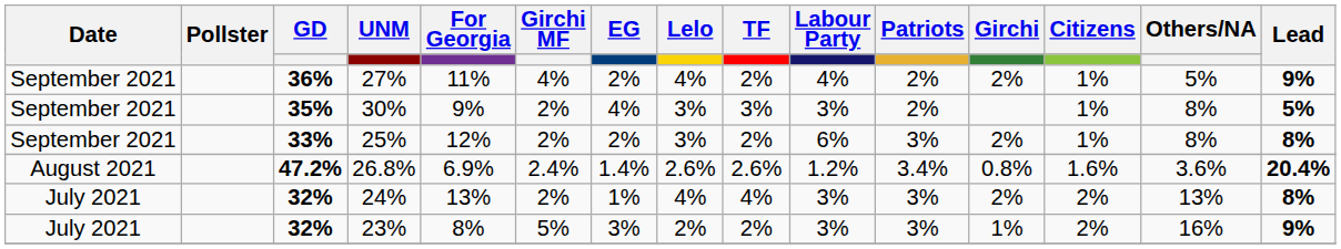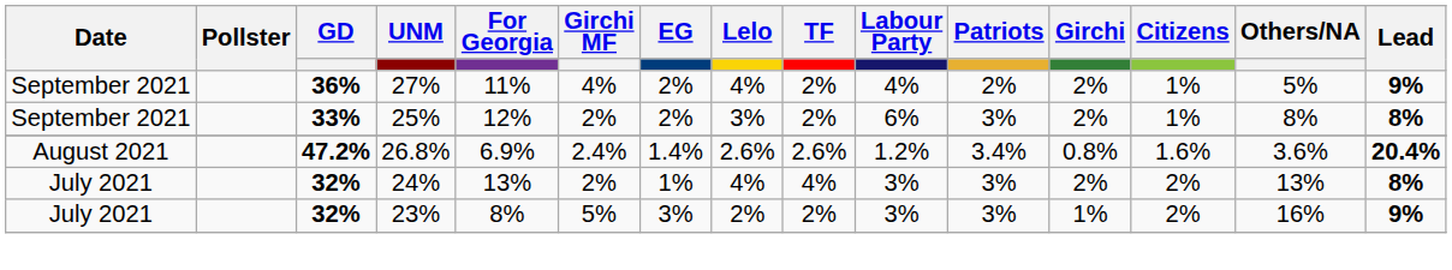- row: September 2021 | 35% | 30% | 9% | 2% | 4% | 3% | 3% | 3% | 2% | 1% | 8% | 5%
